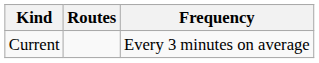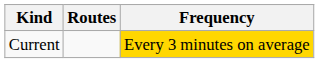row 2 | Frequency: no background -> gold background
